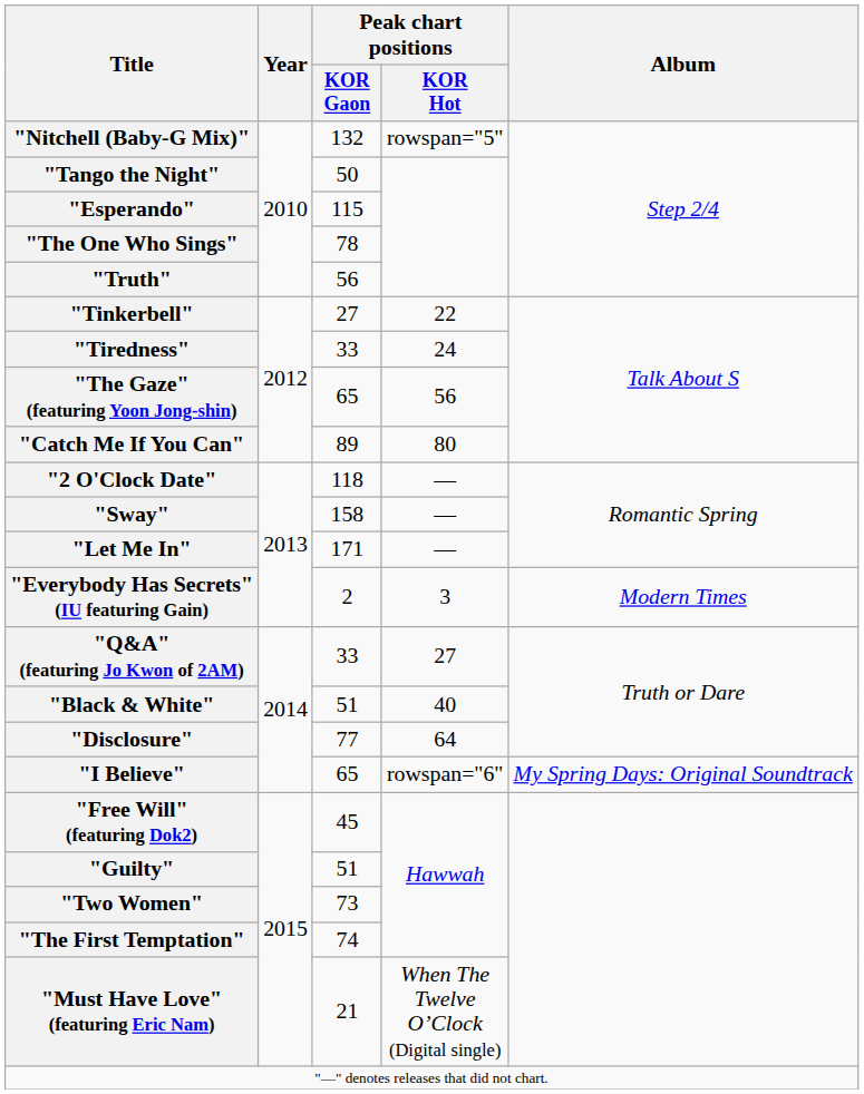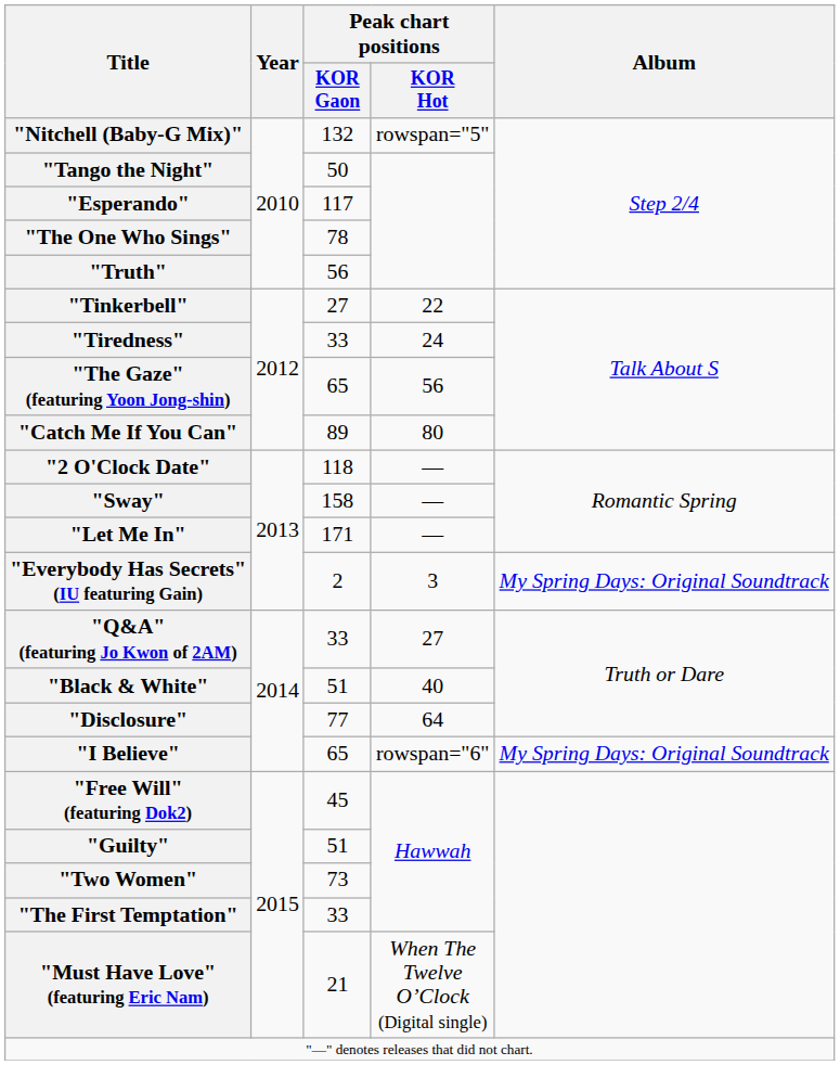"Esperando" | Peak chart positions / KOR Gaon: 115 -> 117
"Everybody Has Secrets" (IU featuring Gain) | Album: Modern Times -> My Spring Days: Original Soundtrack
"The First Temptation" | Peak chart positions / KOR Gaon: 74 -> 33
